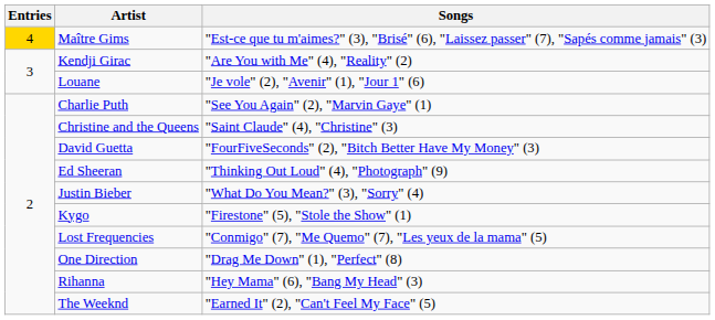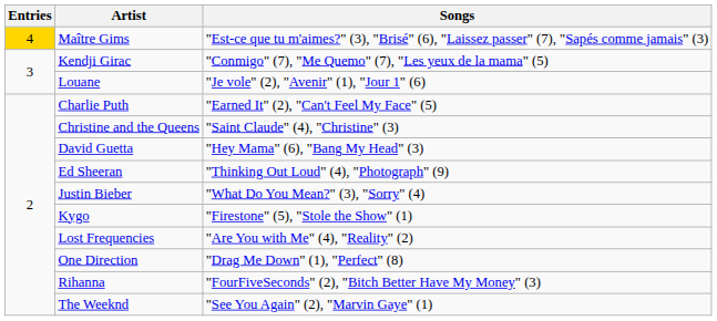Kendji Girac | Songs: "Are You with Me" (4), "Reality" (2) -> "Conmigo" (7), "Me Quemo" (7), "Les yeux de la mama" (5)
Charlie Puth | Songs: "See You Again" (2), "Marvin Gaye" (1) -> "Earned It" (2), "Can't Feel My Face" (5)
David Guetta | Songs: "FourFiveSeconds" (2), "Bitch Better Have My Money" (3) -> "Hey Mama" (6), "Bang My Head" (3)
Lost Frequencies | Songs: "Conmigo" (7), "Me Quemo" (7), "Les yeux de la mama" (5) -> "Are You with Me" (4), "Reality" (2)
Rihanna | Songs: "Hey Mama" (6), "Bang My Head" (3) -> "FourFiveSeconds" (2), "Bitch Better Have My Money" (3)
The Weeknd | Songs: "Earned It" (2), "Can't Feel My Face" (5) -> "See You Again" (2), "Marvin Gaye" (1)
